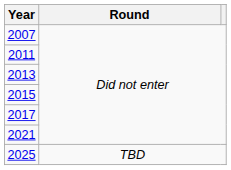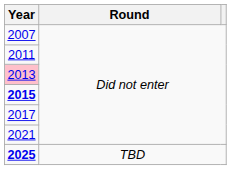2013 | Year: no background -> pink background
2015 | Year: normal -> bold
2025 | Year: normal -> bold
